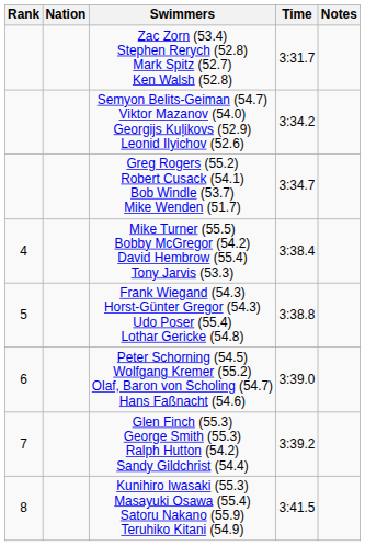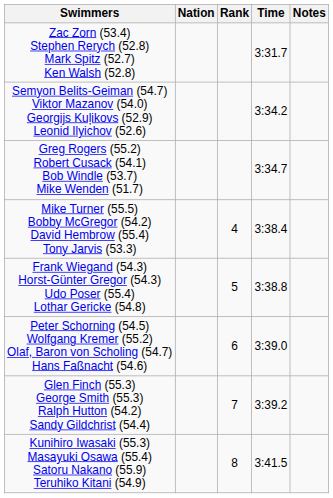columns swapped: Rank <-> Swimmers
